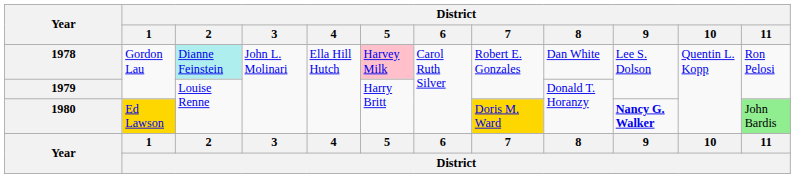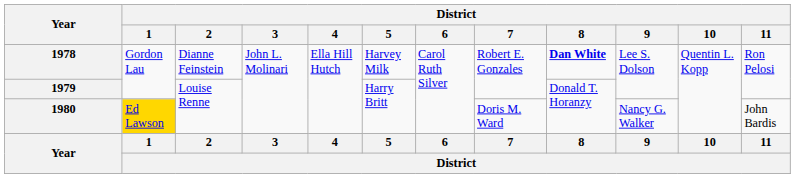1978 | District / 2: paleturquoise background -> no background
1978 | District / 5: pink background -> no background
1978 | District / 8: normal -> bold
1980 | District / 7: gold background -> no background
1980 | District / 9: bold -> normal
1980 | District / 11: lightgreen background -> no background
